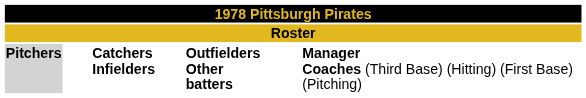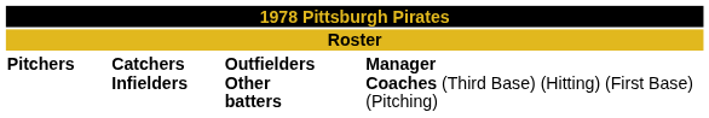Pitchers | column 1: lightgrey background -> no background
